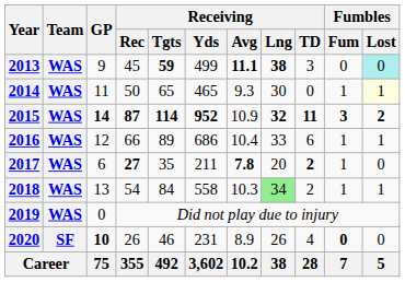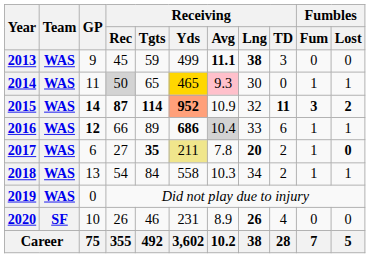2013 | Receiving / Tgts: bold -> normal
2013 | Fumbles / Lost: paleturquoise background -> no background
2014 | Receiving / Rec: no background -> lightgrey background
2014 | Receiving / Yds: no background -> gold background
2014 | Receiving / Avg: no background -> pink background
2014 | Fumbles / Lost: lightyellow background -> no background
2015 | Receiving / Yds: no background -> lightsalmon background
2015 | Receiving / Lng: bold -> normal
2016 | GP: normal -> bold
2016 | Receiving / Yds: normal -> bold
2016 | Receiving / Avg: no background -> lightgrey background
2017 | Receiving / Rec: bold -> normal
2017 | Receiving / Tgts: normal -> bold
2017 | Receiving / Yds: no background -> khaki background
2017 | Receiving / Avg: bold -> normal
2017 | Receiving / Lng: normal -> bold
2017 | Receiving / TD: bold -> normal
2017 | Fumbles / Lost: normal -> bold
2018 | Receiving / Lng: lightgreen background -> no background
2020 | GP: bold -> normal
2020 | Receiving / Lng: normal -> bold
2020 | Fumbles / Fum: bold -> normal
